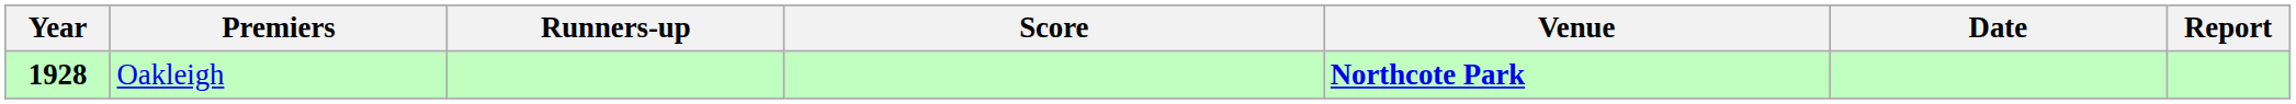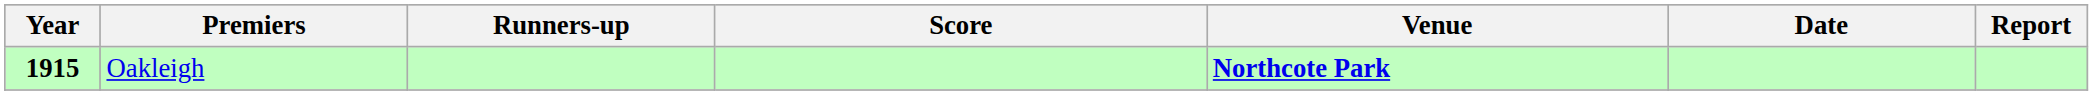Oakleigh | Year: 1928 -> 1915
